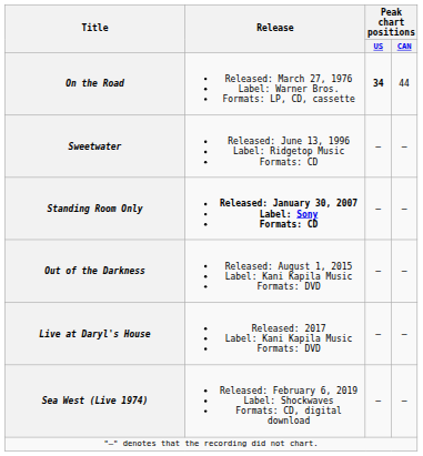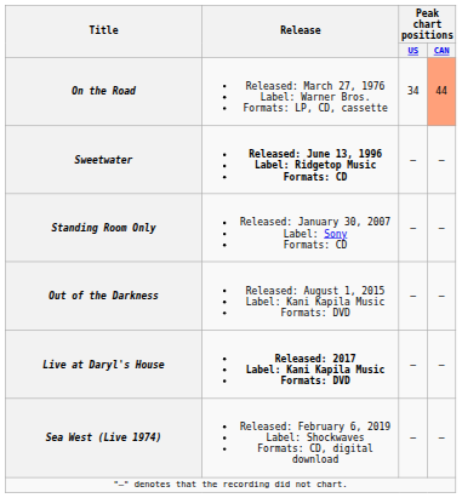On the Road | Peak chart positions / US: bold -> normal
On the Road | Peak chart positions / CAN: no background -> lightsalmon background
Sweetwater | Release: normal -> bold
Standing Room Only | Release: bold -> normal
Live at Daryl's House | Release: normal -> bold
